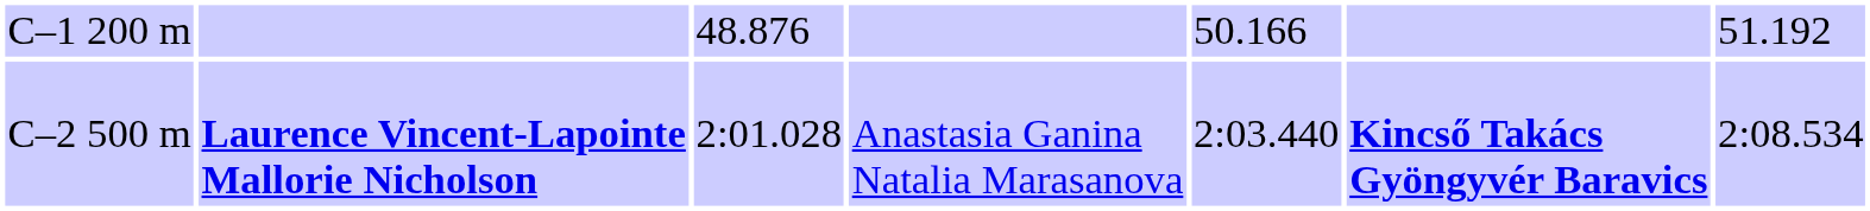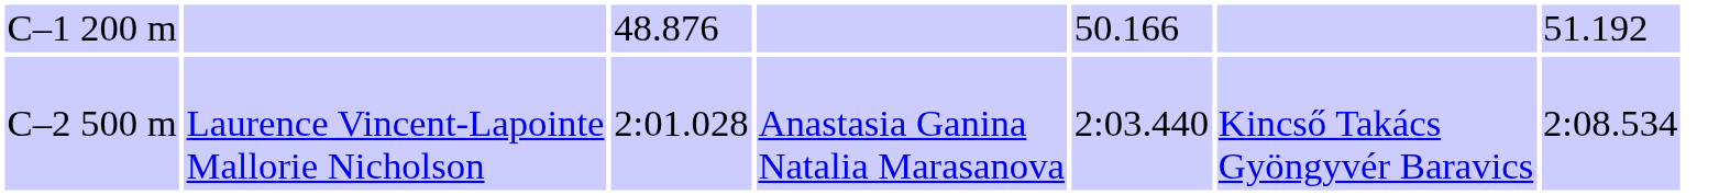C–2 500 m | column 2: bold -> normal
C–2 500 m | column 6: bold -> normal
